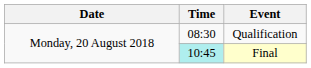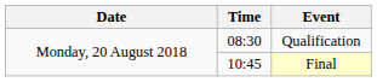Final | Time: paleturquoise background -> no background
